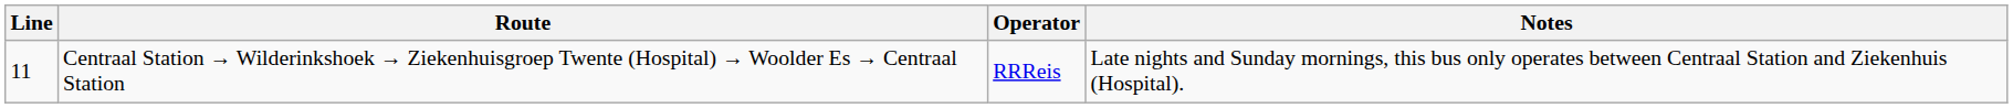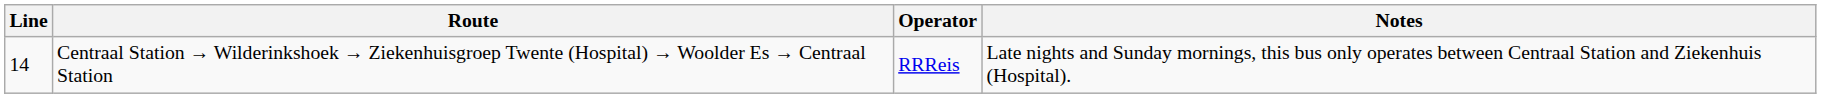row 2 | Line: 11 -> 14
